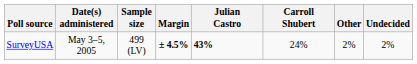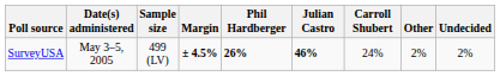+ column: Phil Hardberger | 26%
SurveyUSA | Julian Castro: 43% -> 46%
